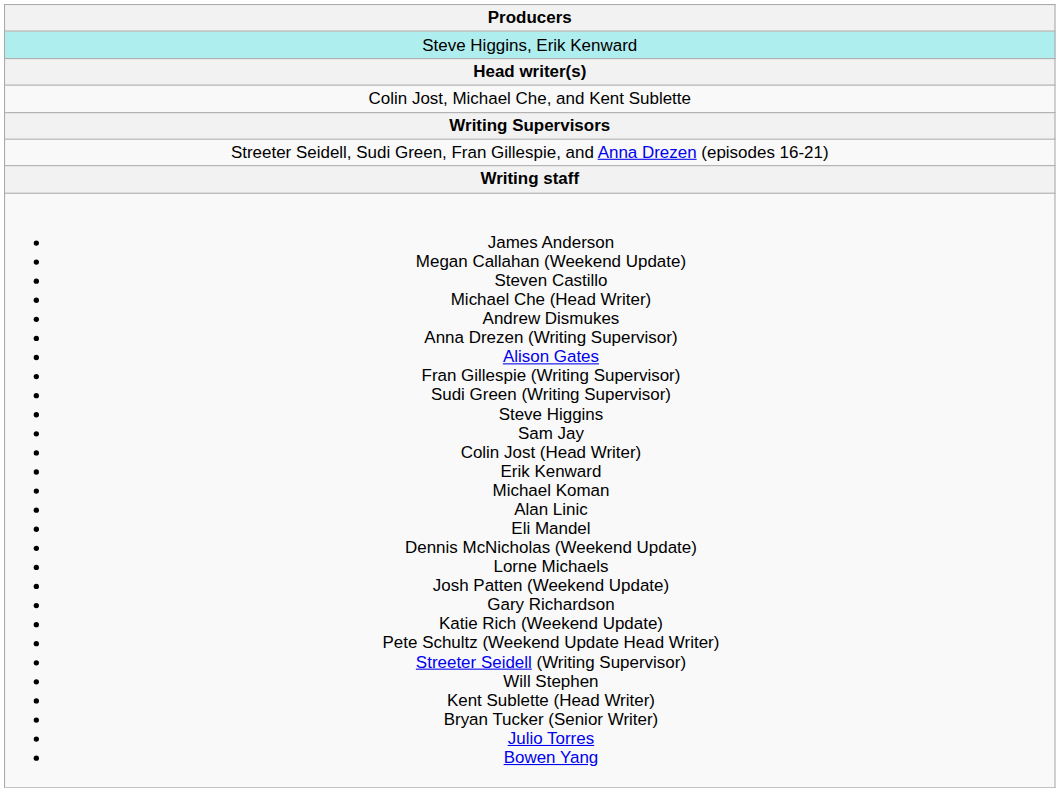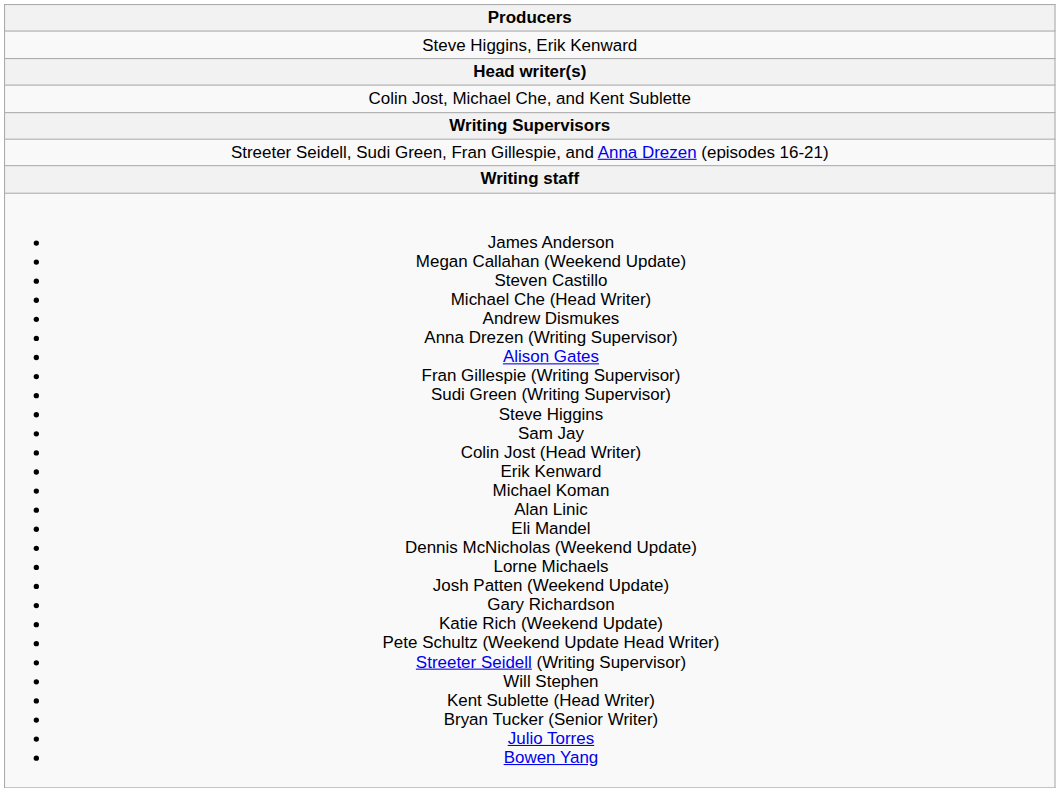row 2 | column 1: paleturquoise background -> no background
